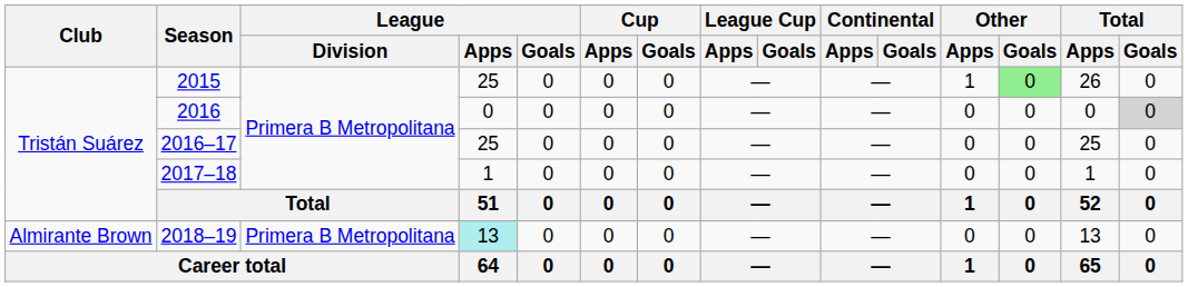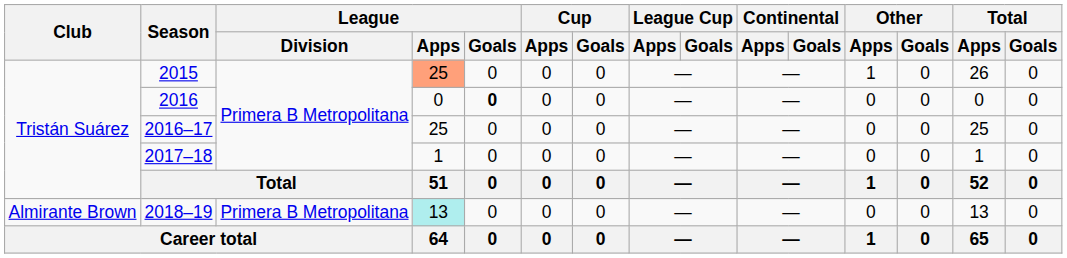2015 | League / Apps: no background -> lightsalmon background
2015 | Other / Goals: lightgreen background -> no background
2016 | League / Goals: normal -> bold
2016 | Total / Goals: lightgrey background -> no background
